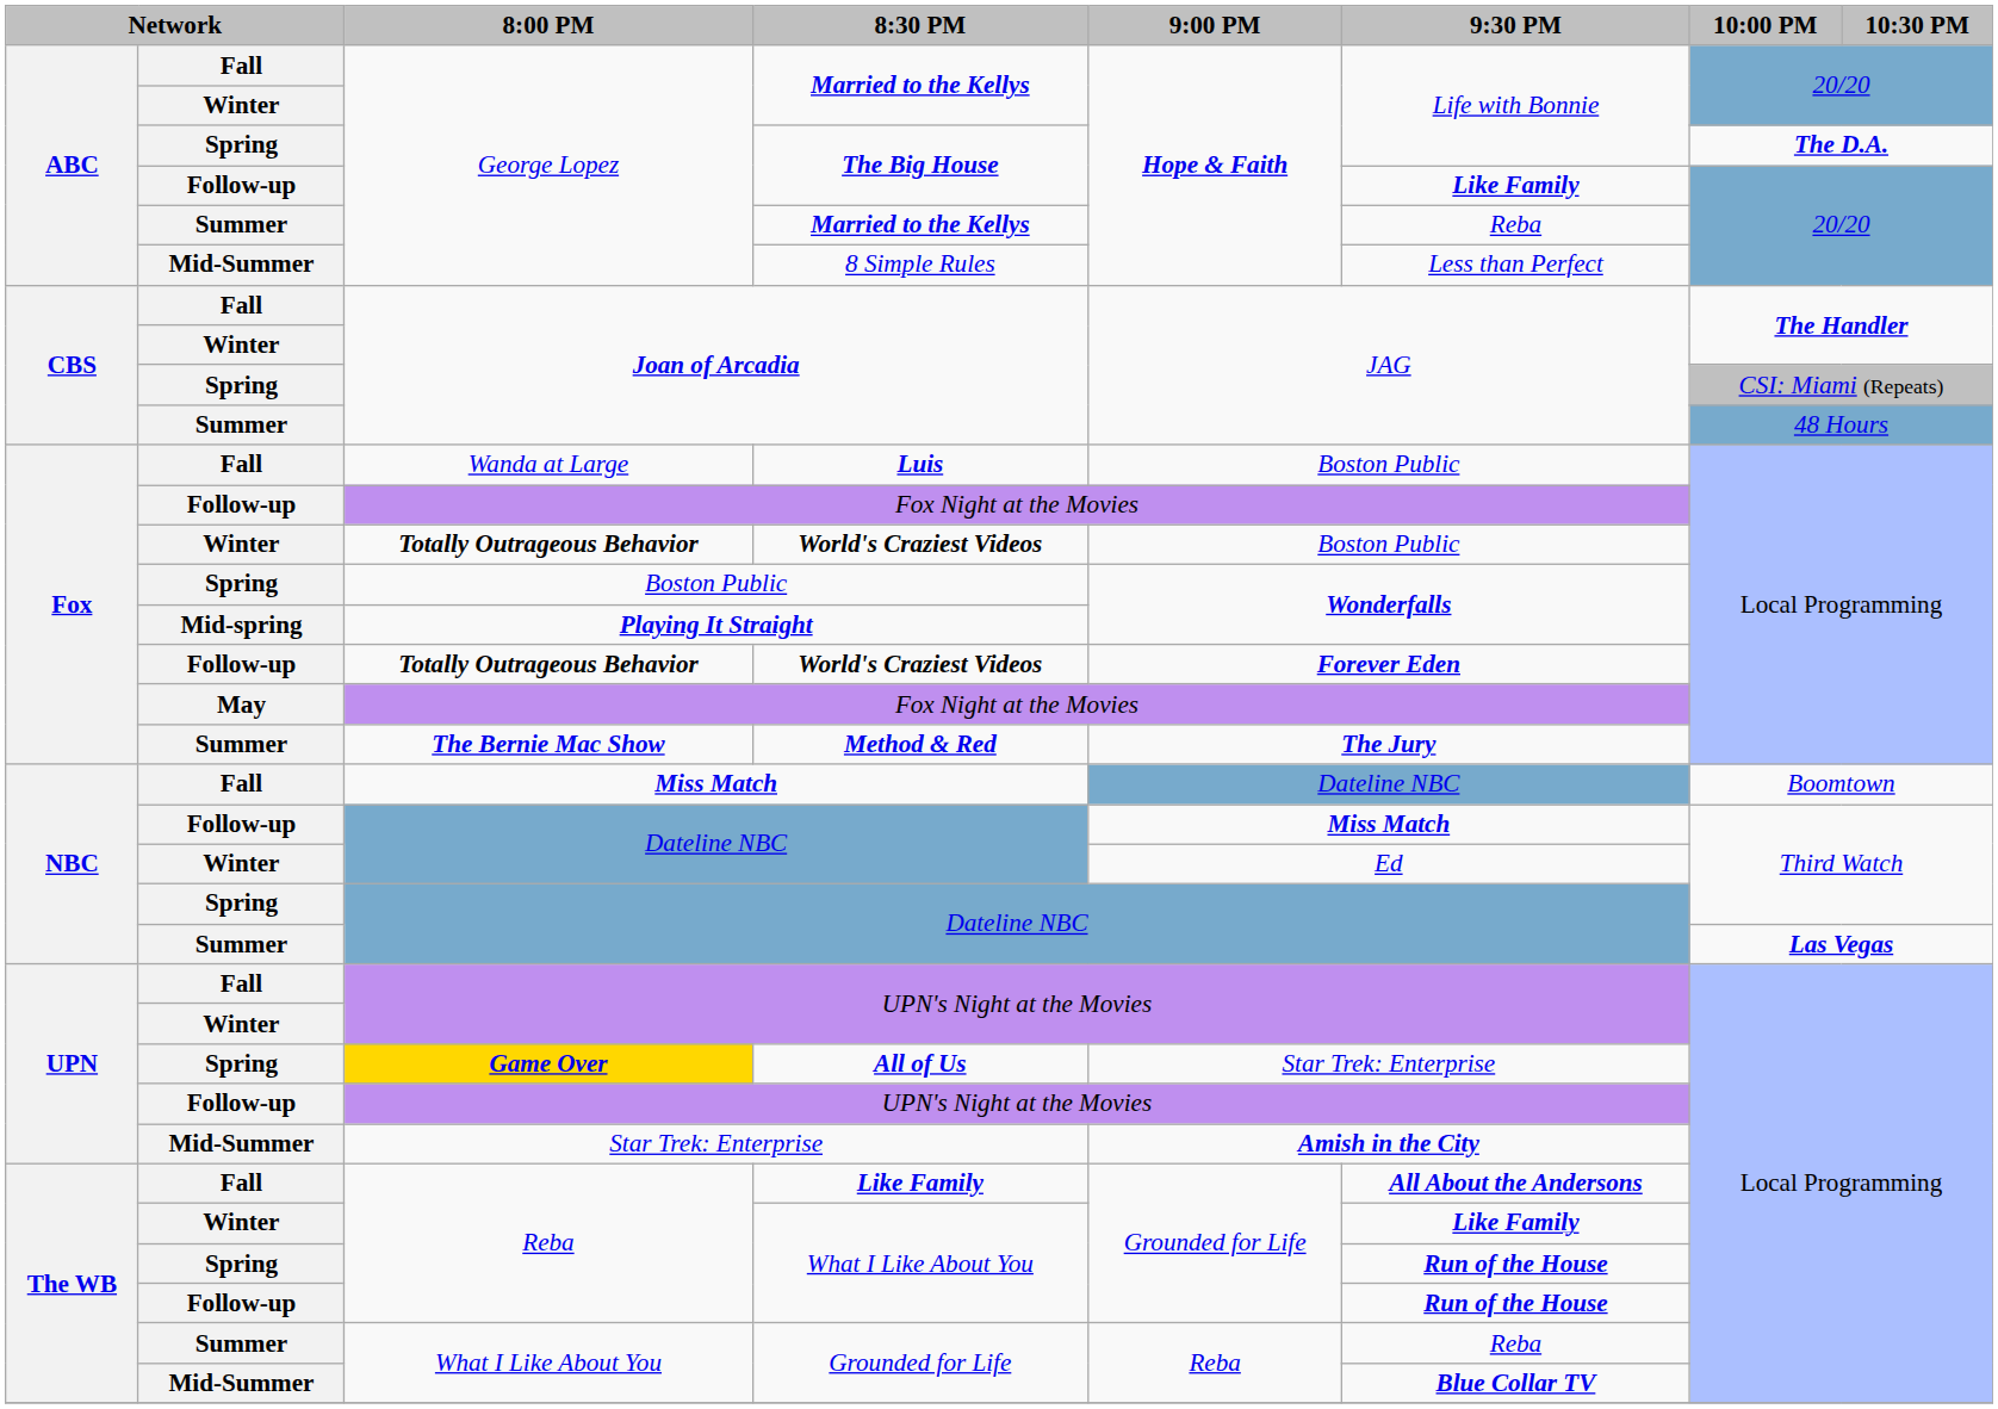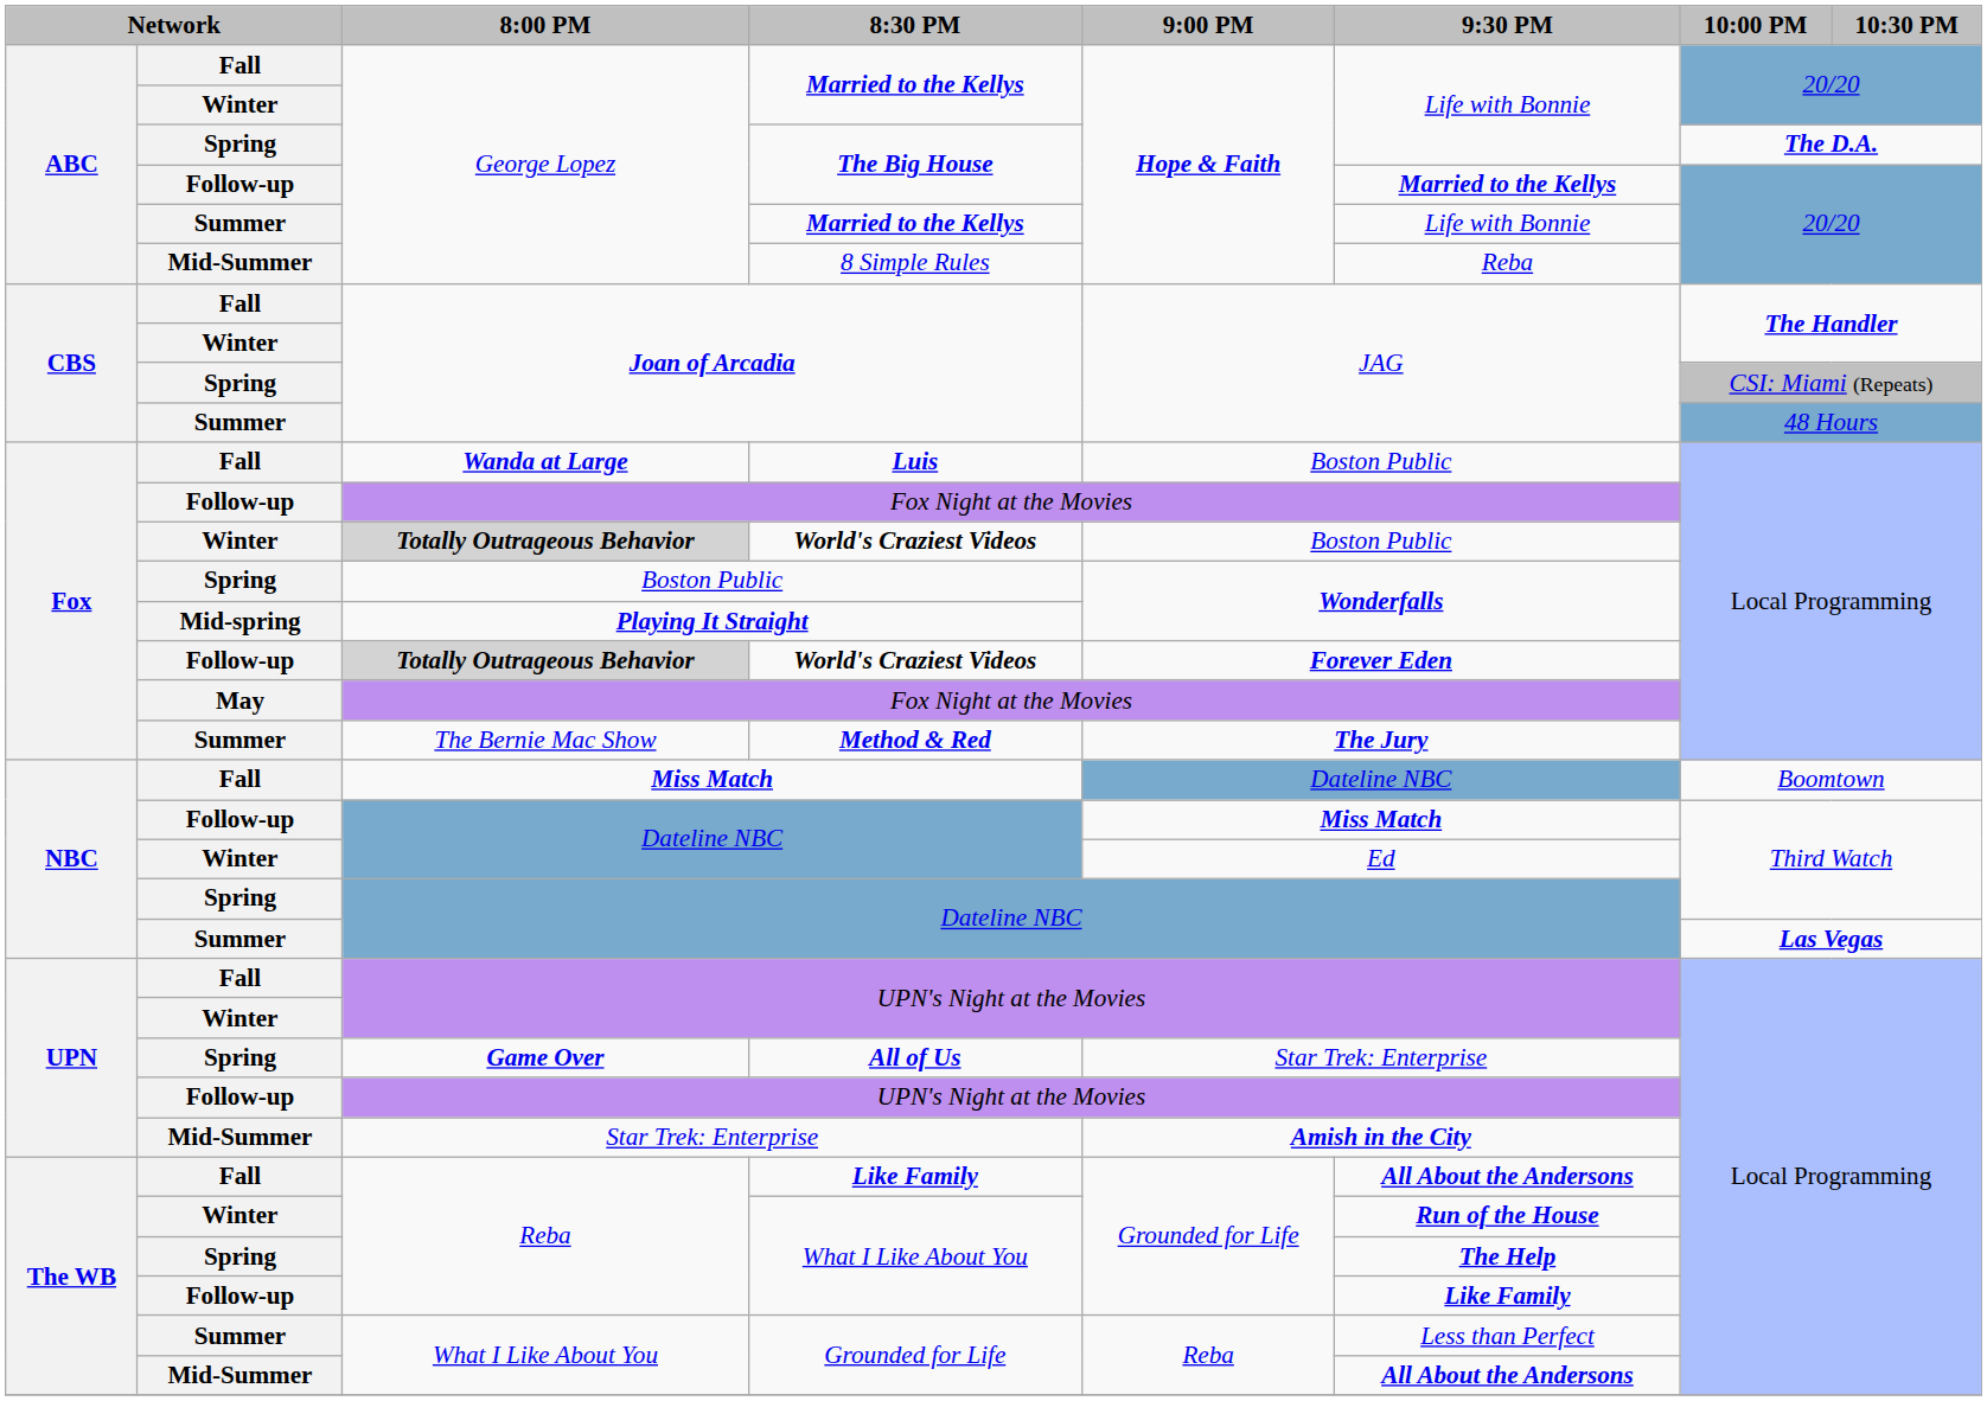Follow-up / The Big House | 9:30 PM: Like Family -> Married to the Kellys
Summer / Married to the Kellys | 9:30 PM: Reba -> Life with Bonnie
8 Simple Rules | 9:30 PM: Less than Perfect -> Reba
Luis | 8:00 PM: normal -> bold
Winter / World's Craziest Videos | 8:00 PM: no background -> lightgrey background
Follow-up / World's Craziest Videos | 8:00 PM: no background -> lightgrey background
Method & Red | 8:00 PM: bold -> normal
All of Us | 8:00 PM: gold background -> no background
Winter / What I Like About You | 9:30 PM: Like Family -> Run of the House
Spring / What I Like About You | 9:30 PM: Run of the House -> The Help
Follow-up / What I Like About You | 9:30 PM: Run of the House -> Like Family
Summer / Grounded for Life | 9:30 PM: Reba -> Less than Perfect
Mid-Summer / Grounded for Life | 9:30 PM: Blue Collar TV -> All About the Andersons
